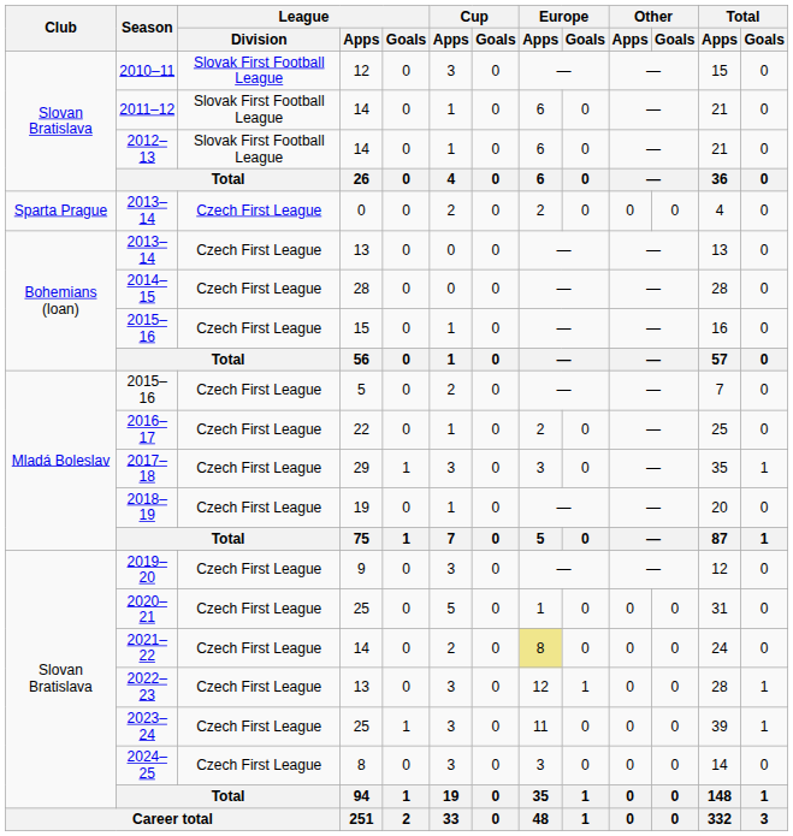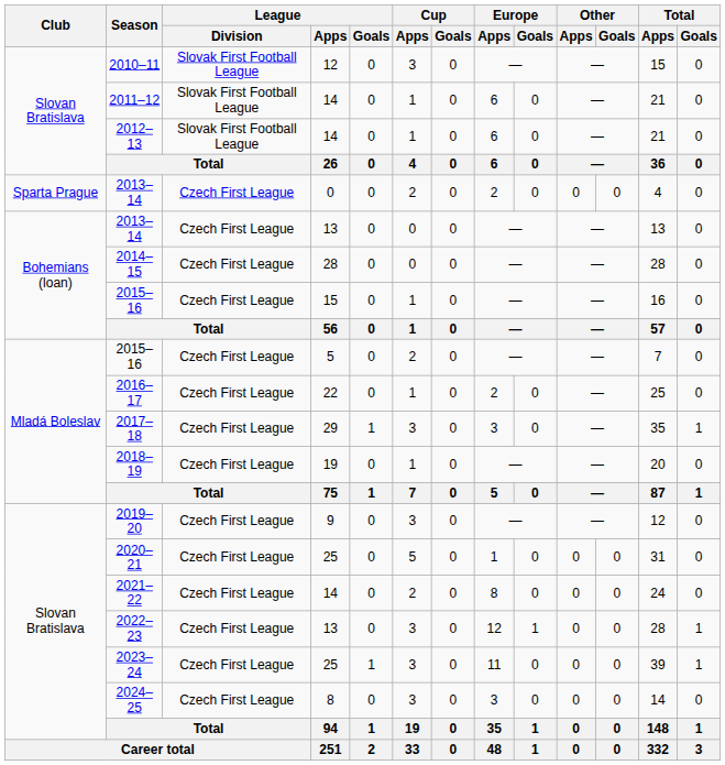2021–22 | Europe / Apps: khaki background -> no background
